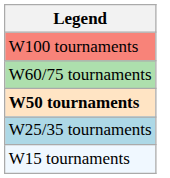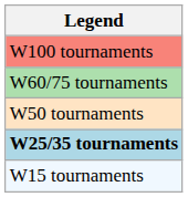row 4 | column 1: bold -> normal
row 5 | column 1: normal -> bold
